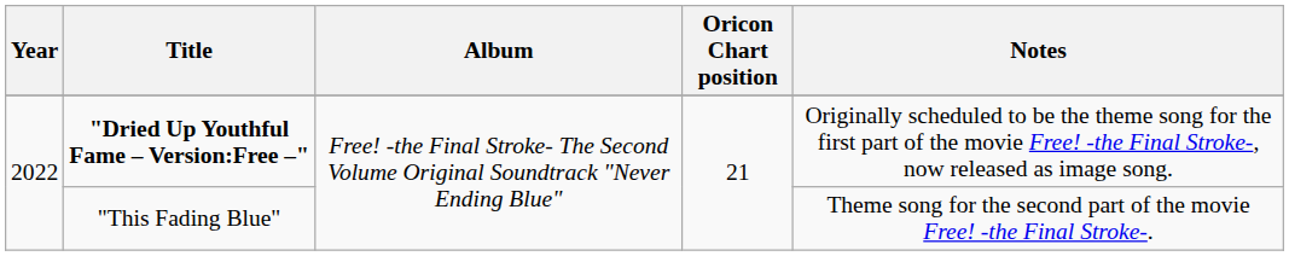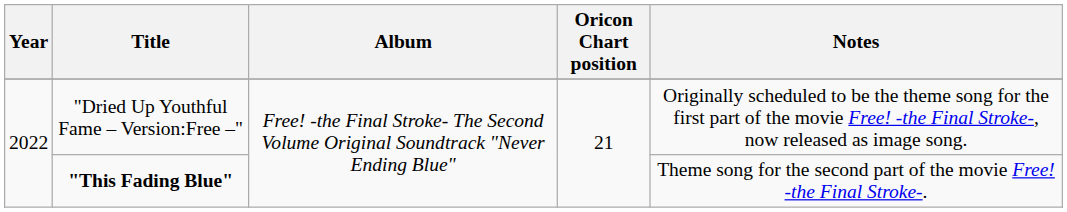"Dried Up Youthful Fame – Version:Free –" | Title: bold -> normal
"This Fading Blue" | Title: normal -> bold
